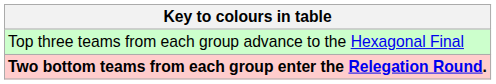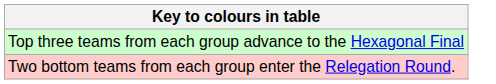row 3 | column 1: bold -> normal
